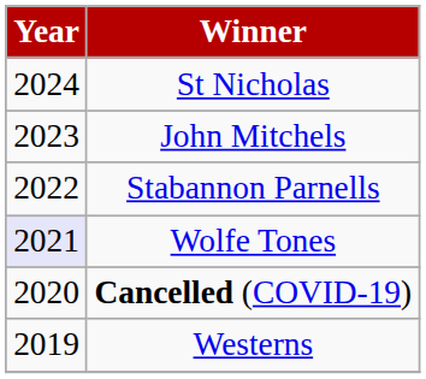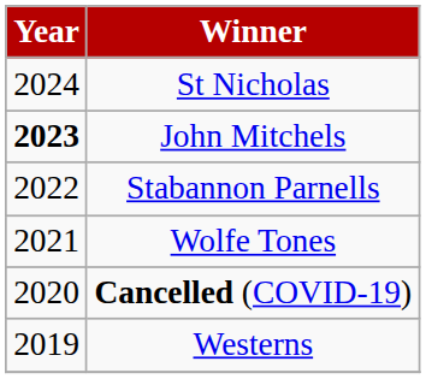John Mitchels | Year: normal -> bold
Wolfe Tones | Year: lavender background -> no background
